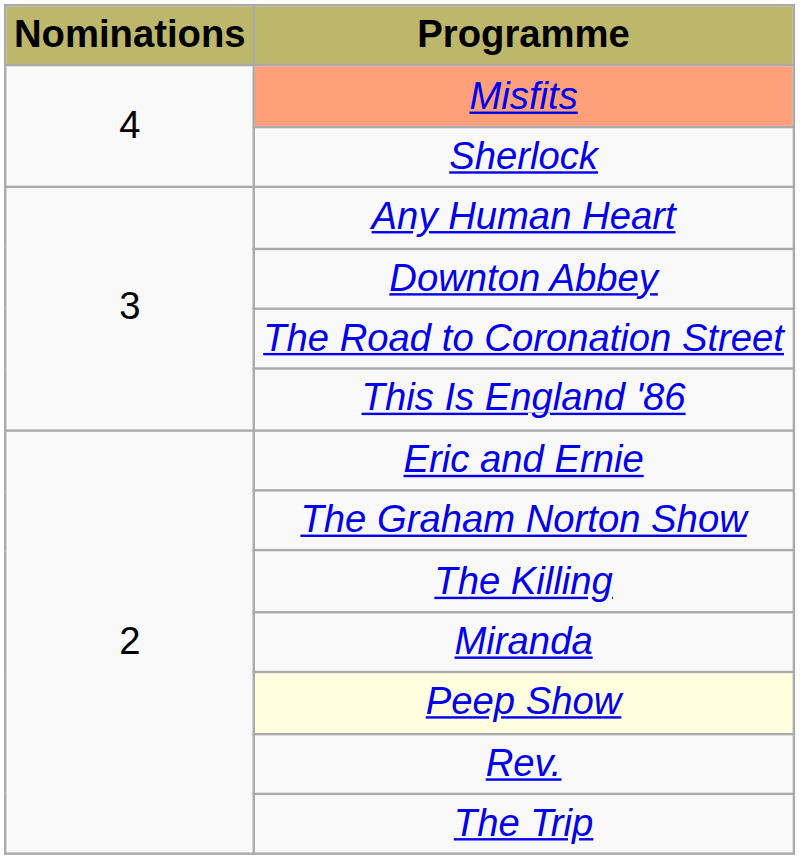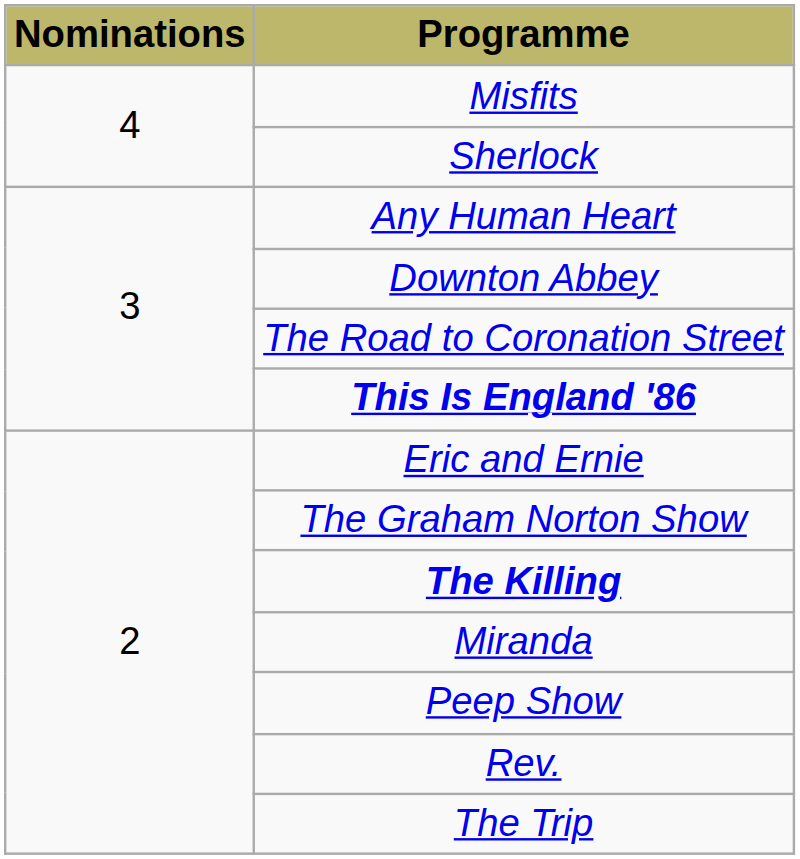Misfits | Programme: lightsalmon background -> no background
This Is England '86 | Programme: normal -> bold
The Killing | Programme: normal -> bold
Peep Show | Programme: lightyellow background -> no background
